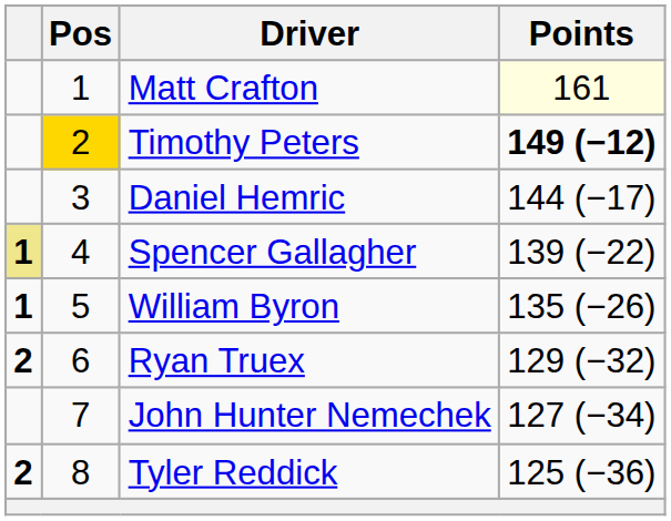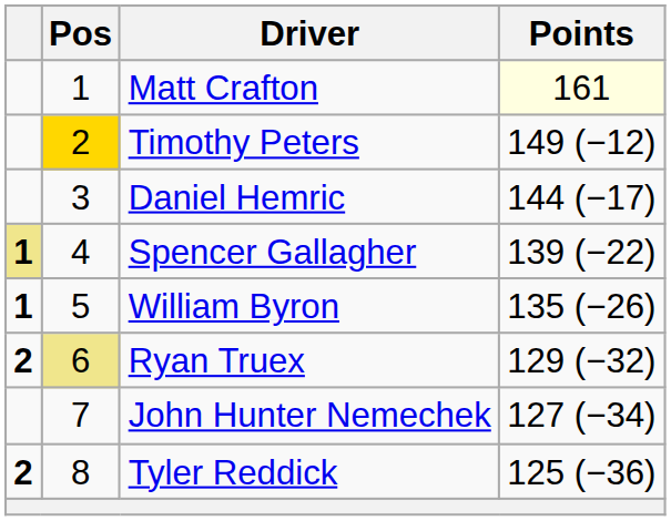Timothy Peters | Points: bold -> normal
Ryan Truex | Pos: no background -> khaki background
